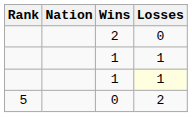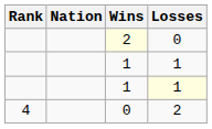row 2 | Wins: no background -> lightyellow background
row 5 | Rank: 5 -> 4
